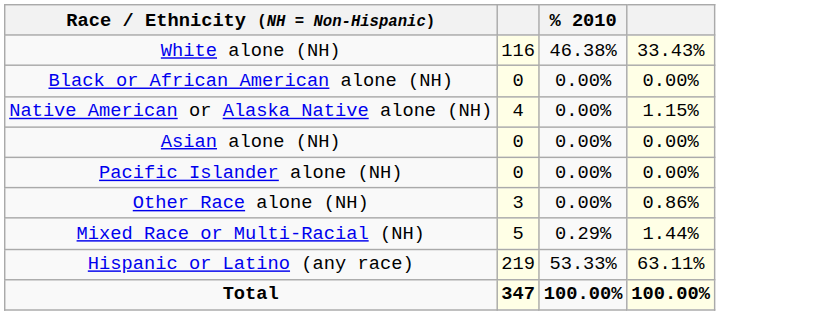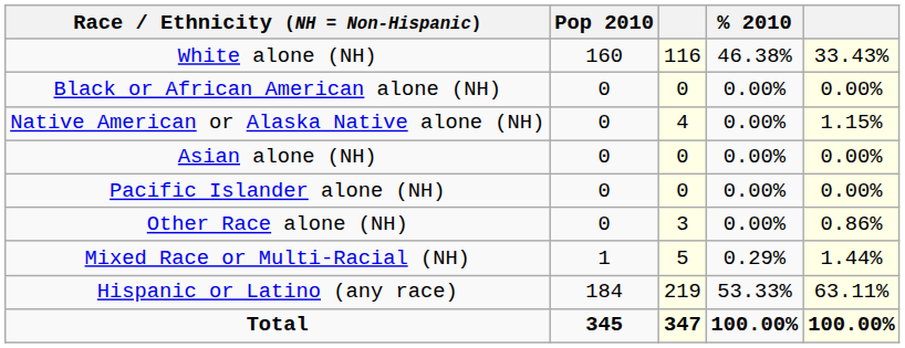+ column: Pop 2010 | 160 | 0 | 0 | 0 | 0 | 0 | 1 | 184 | 345
